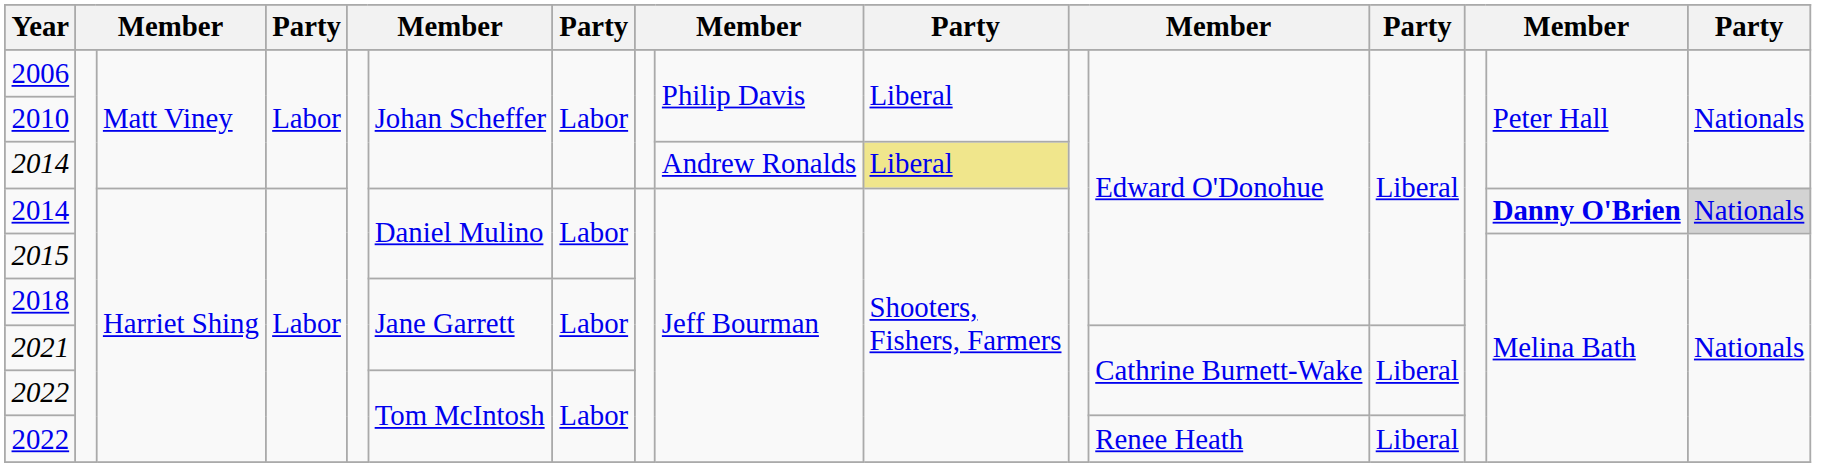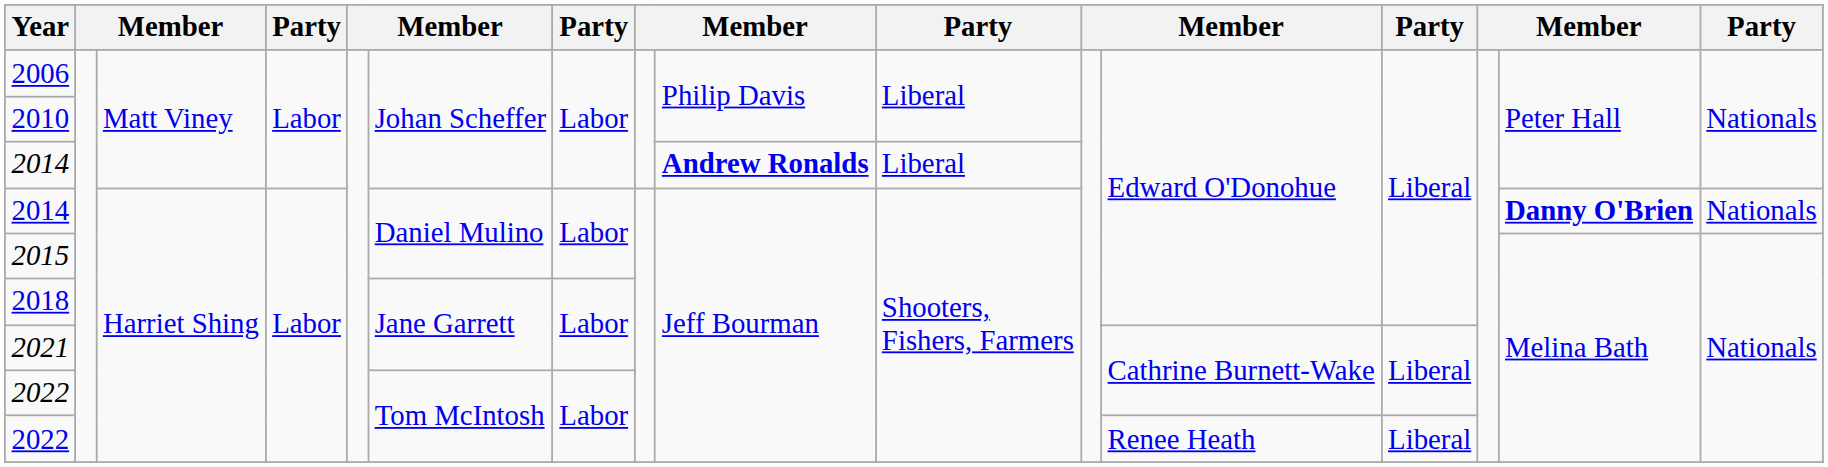2014 / Matt Viney | column 9: normal -> bold
2014 / Matt Viney | column 10: khaki background -> no background
2014 / Harriet Shing | column 16: lightgrey background -> no background
